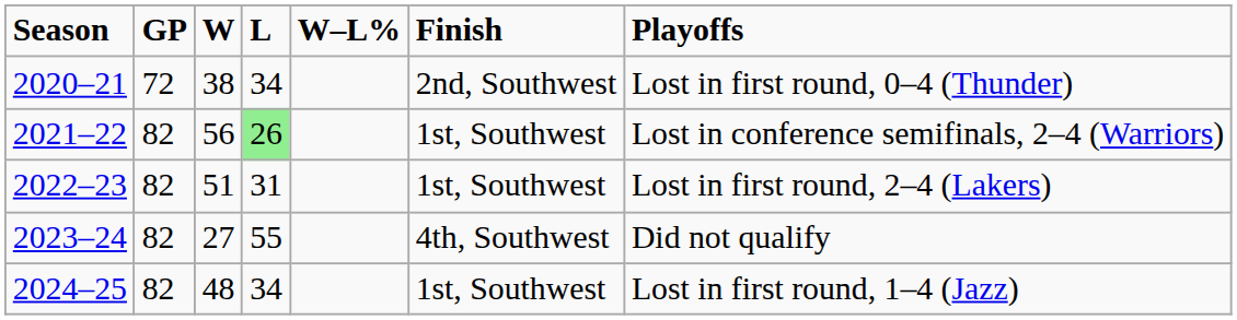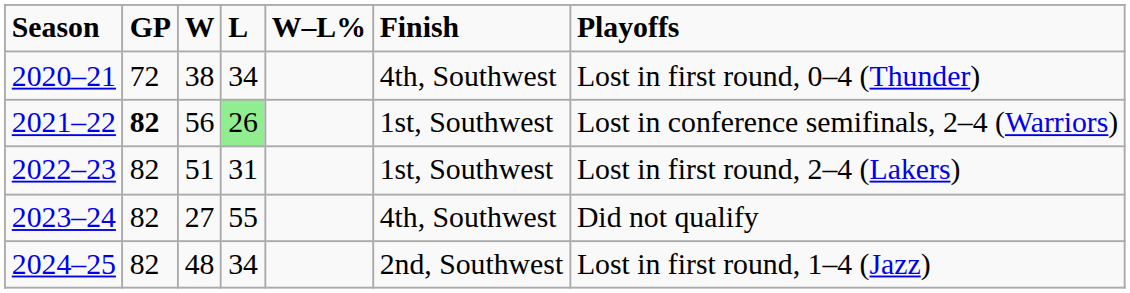2020–21 | column 6: 2nd, Southwest -> 4th, Southwest
2021–22 | column 2: normal -> bold
2024–25 | column 6: 1st, Southwest -> 2nd, Southwest
